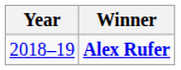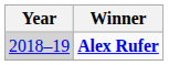Alex Rufer | Year: no background -> lightgrey background
